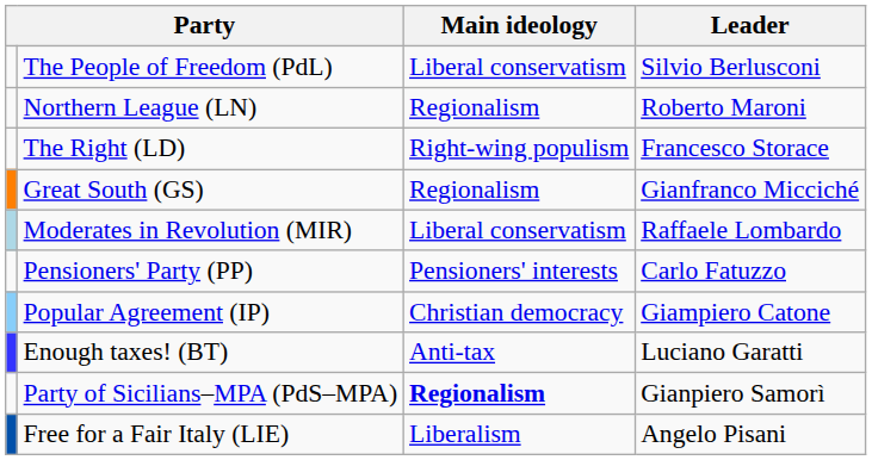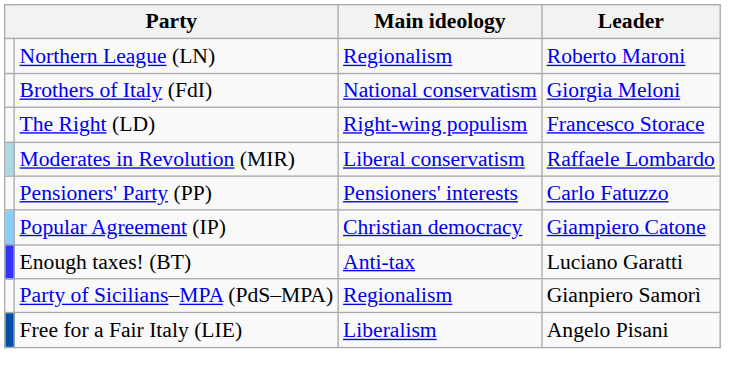- row: The People of Freedom (PdL) | Liberal conservatism | Silvio Berlusconi
+ row: Brothers of Italy (FdI) | National conservatism | Giorgia Meloni
- row: Great South (GS) | Regionalism | Gianfranco Micciché
Party of Sicilians–MPA (PdS–MPA) | Main ideology: bold -> normal
